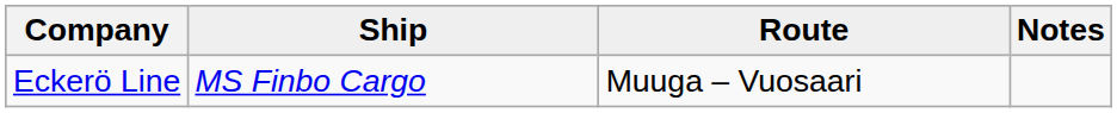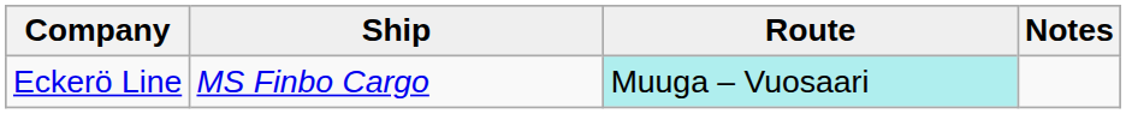Eckerö Line | Route: no background -> paleturquoise background
